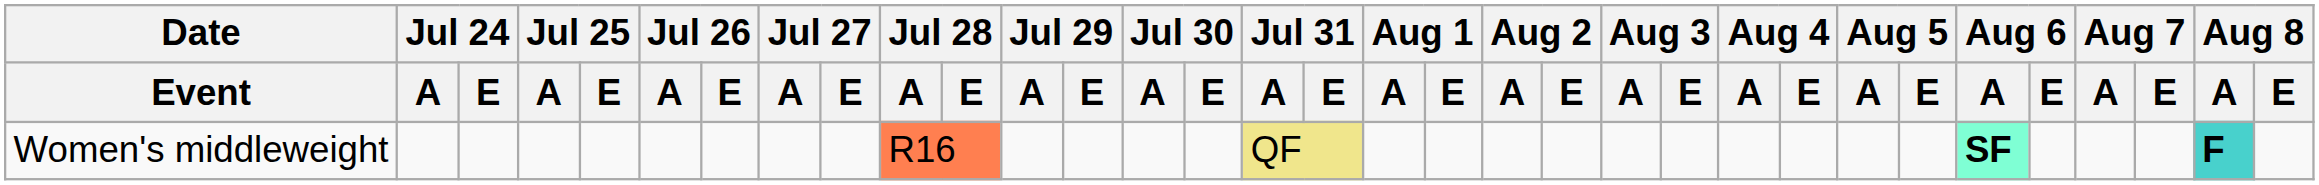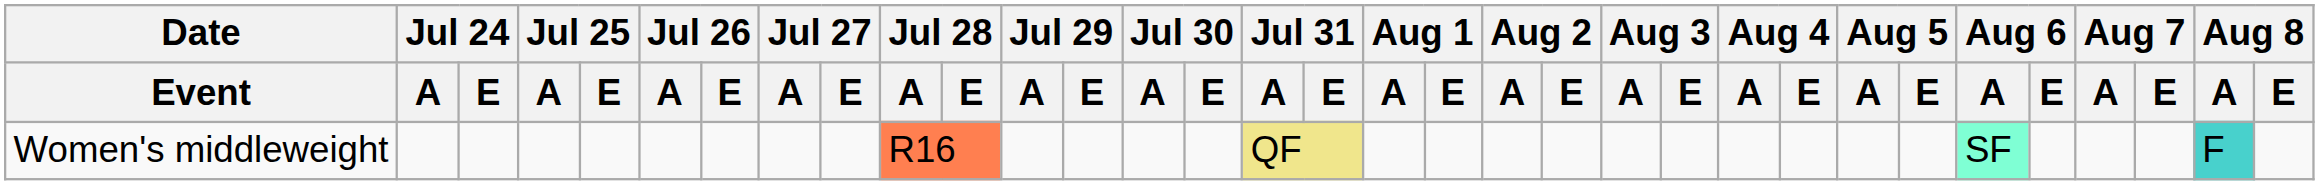Women's middleweight | Aug 6 / A: bold -> normal
Women's middleweight | Aug 8 / A: bold -> normal
